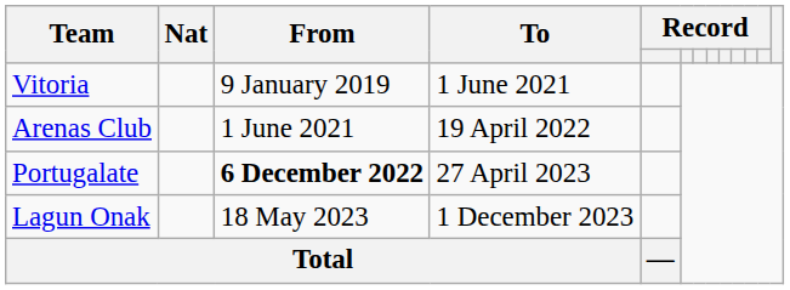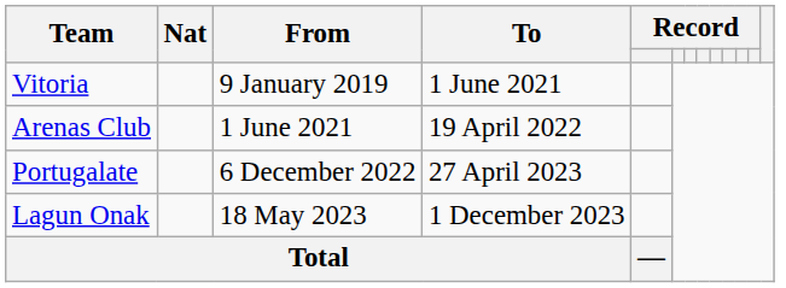Portugalate | From: bold -> normal
